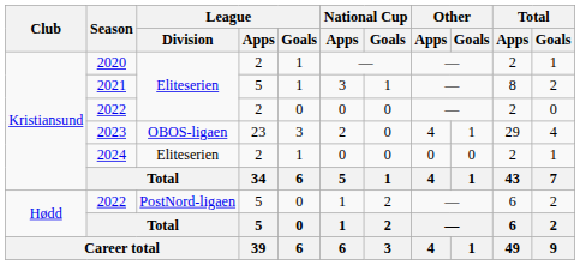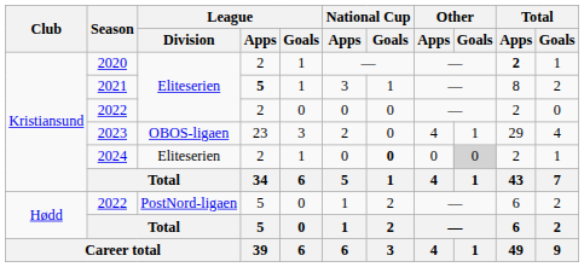2020 | Total / Apps: normal -> bold
2021 | League / Apps: normal -> bold
2024 | National Cup / Goals: normal -> bold
2024 | Other / Goals: no background -> lightgrey background
